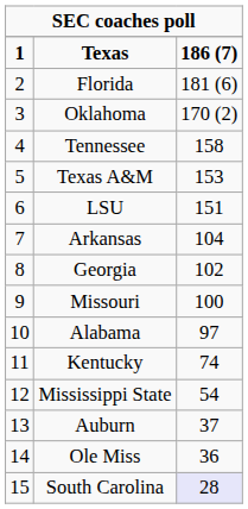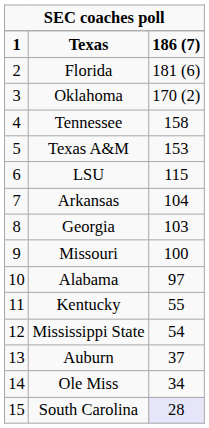LSU | column 3: 151 -> 115
Georgia | column 3: 102 -> 103
Kentucky | column 3: 74 -> 55
Ole Miss | column 3: 36 -> 34
